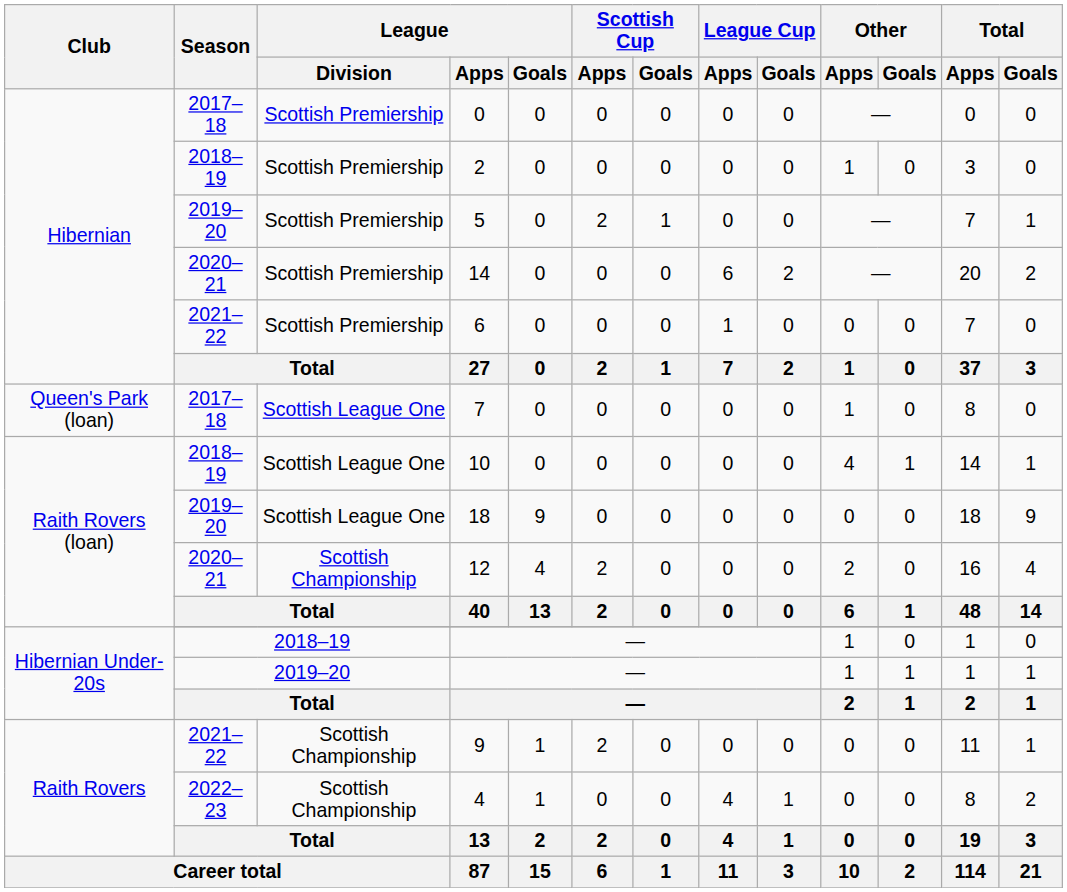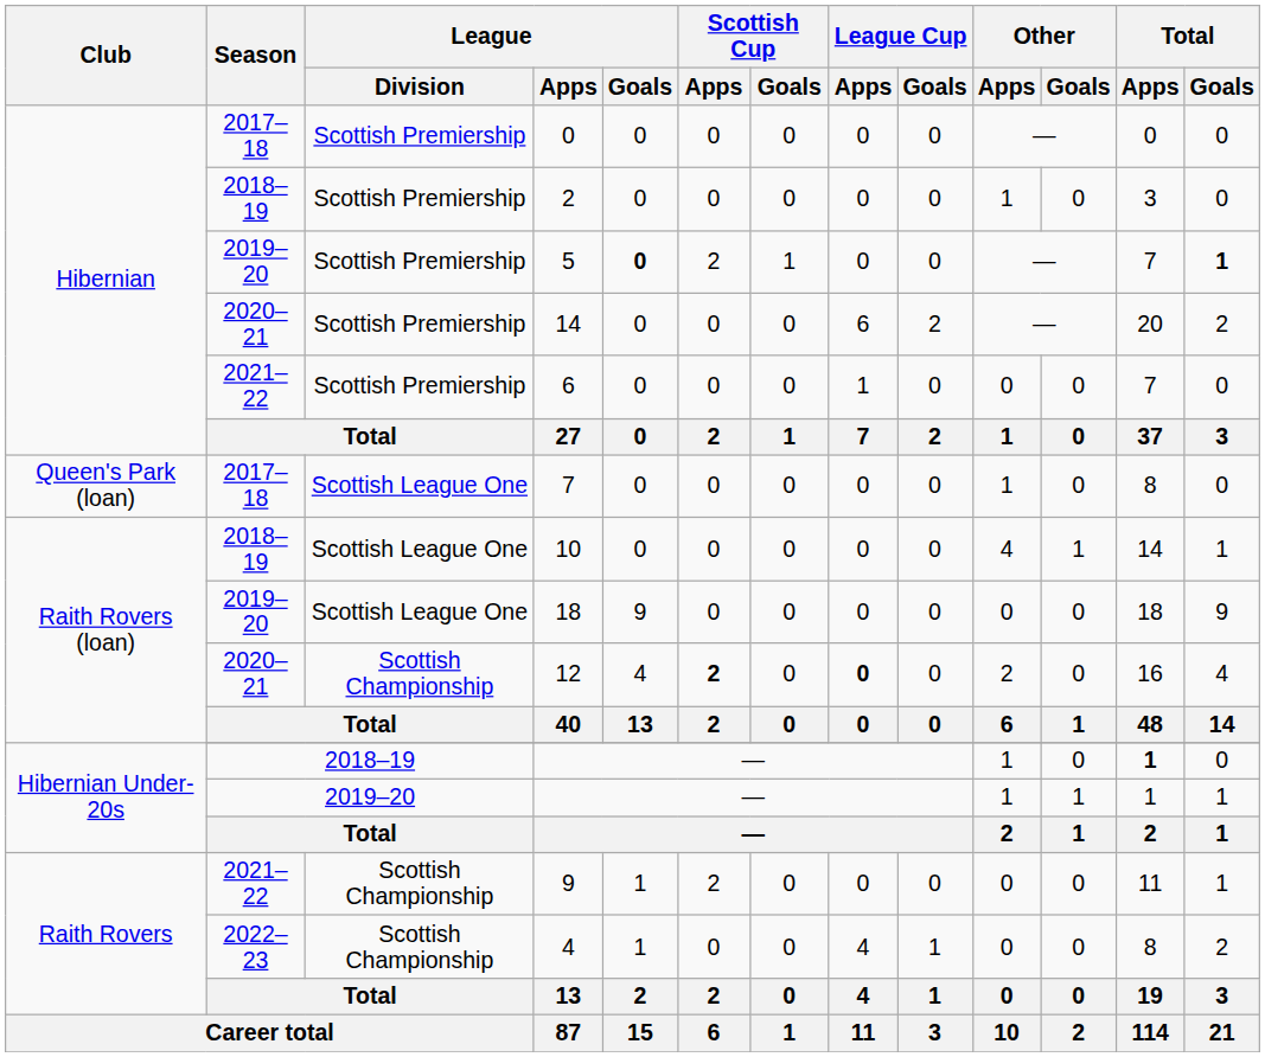5 | League / Goals: normal -> bold
5 | Total / Goals: normal -> bold
12 | Scottish Cup / Apps: normal -> bold
12 | League Cup / Apps: normal -> bold
2018–19 / — | Total / Apps: normal -> bold
